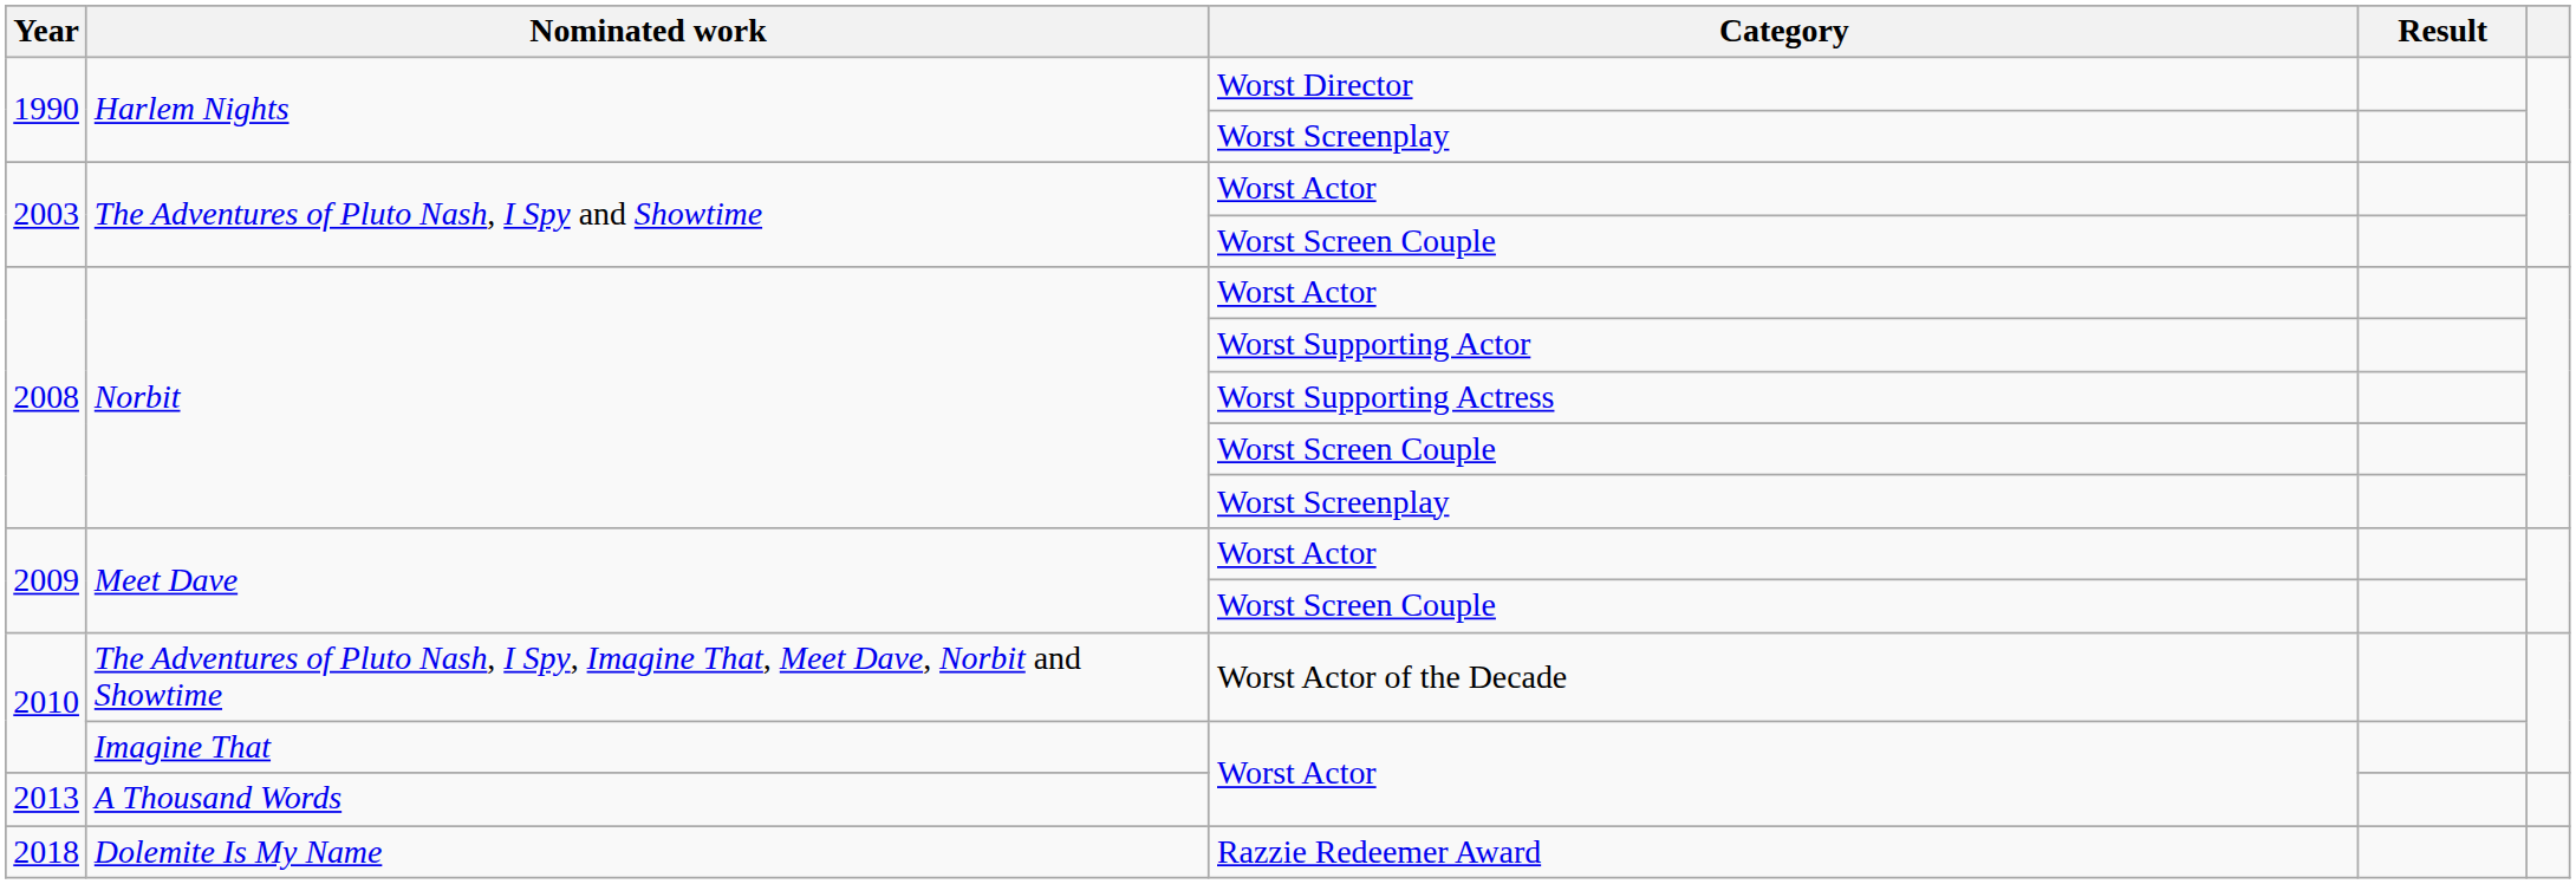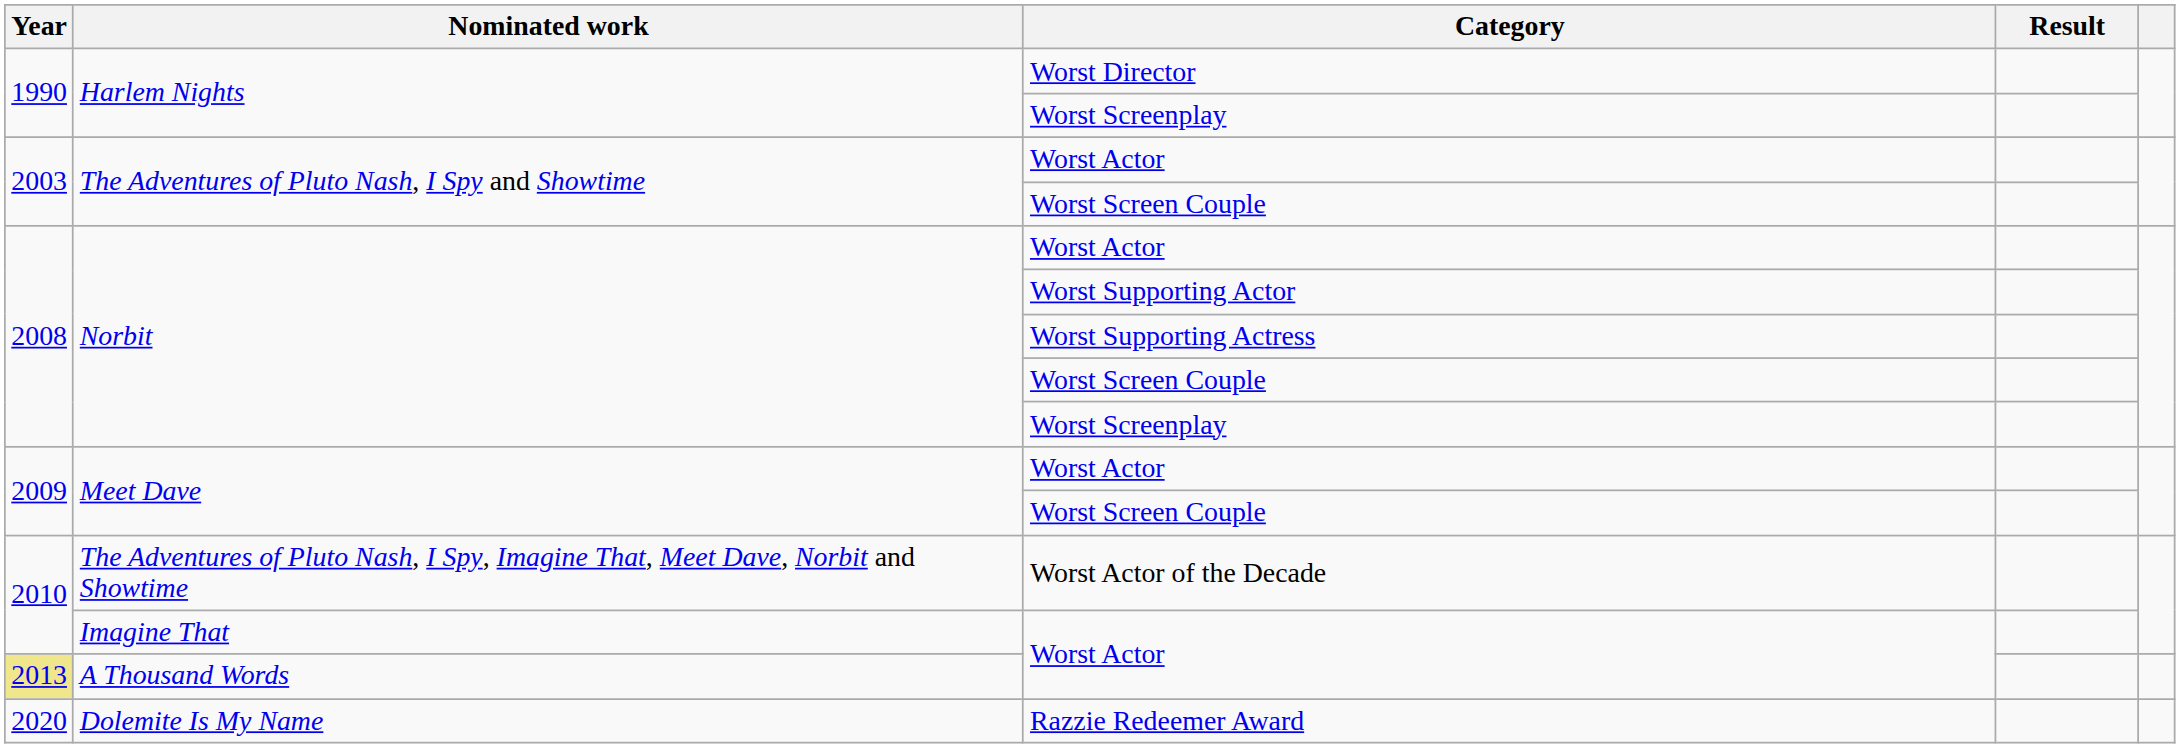A Thousand Words | Year: no background -> khaki background
Dolemite Is My Name | Year: 2018 -> 2020
